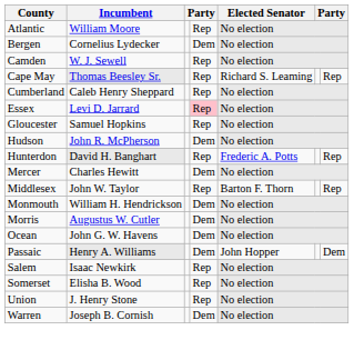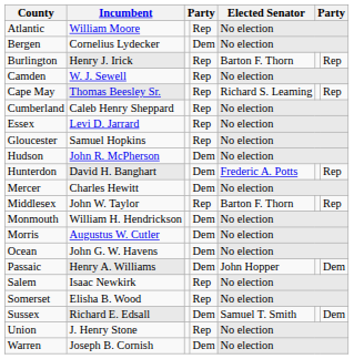+ row: Burlington | Henry J. Irick | Rep | Barton F. Thorn | Rep
Essex | column 4: pink background -> no background
Hunterdon | column 4: Rep -> Dem
+ row: Sussex | Richard E. Edsall | Dem | Samuel T. Smith | Dem
